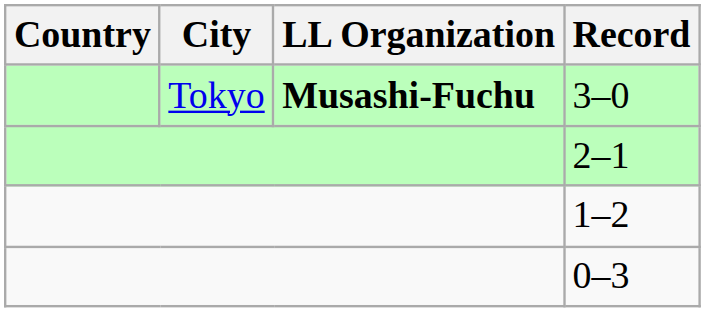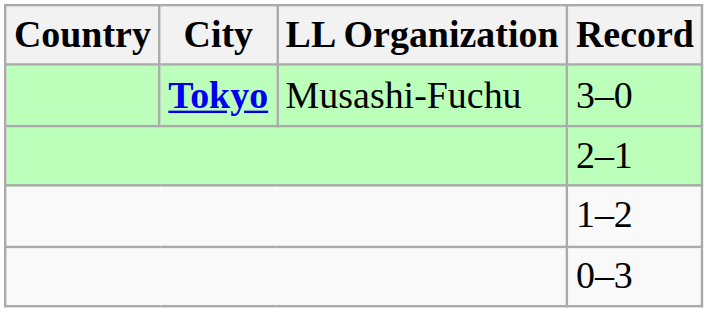3–0 | City: normal -> bold
3–0 | LL Organization: bold -> normal
